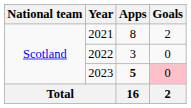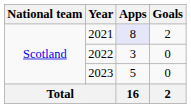2021 | Apps: no background -> lavender background
2023 | Apps: bold -> normal
2023 | Goals: pink background -> no background
